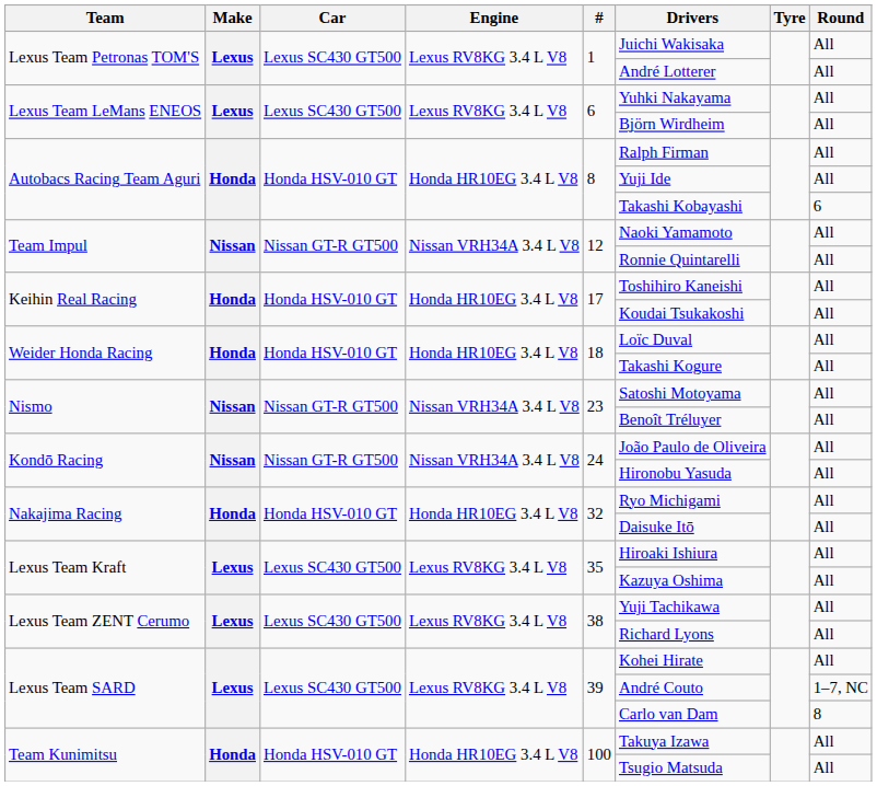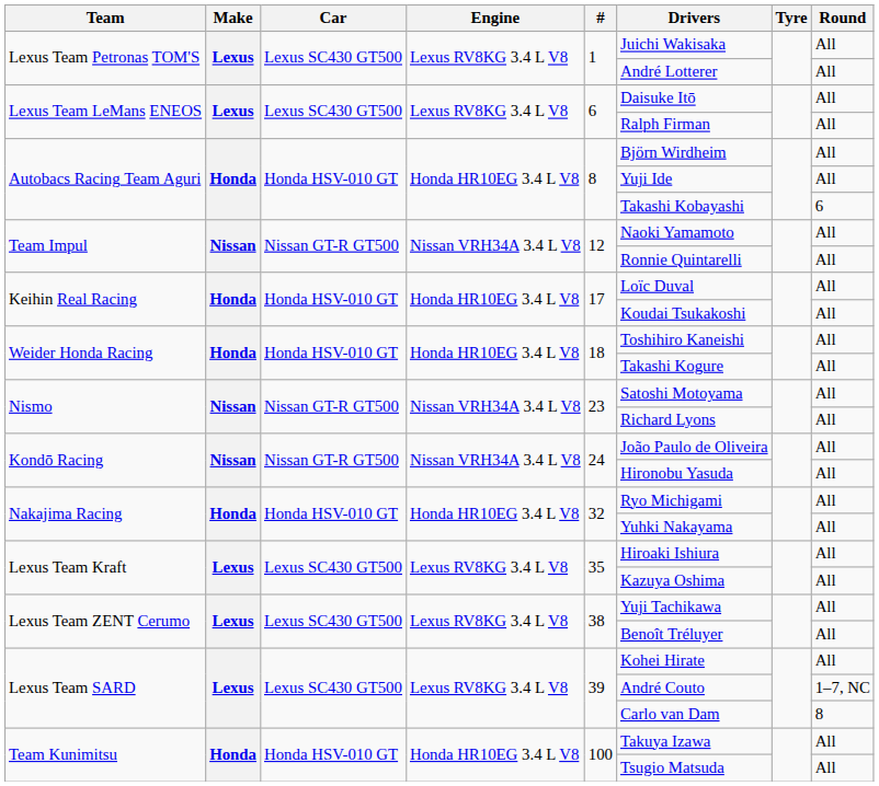row 4 | Drivers: Yuhki Nakayama -> Daisuke Itō
row 5 | Drivers: Björn Wirdheim -> Ralph Firman
row 6 | Drivers: Ralph Firman -> Björn Wirdheim
row 11 | Drivers: Toshihiro Kaneishi -> Loïc Duval
row 13 | Drivers: Loïc Duval -> Toshihiro Kaneishi
row 16 | Drivers: Benoît Tréluyer -> Richard Lyons
row 20 | Drivers: Daisuke Itō -> Yuhki Nakayama
row 24 | Drivers: Richard Lyons -> Benoît Tréluyer
